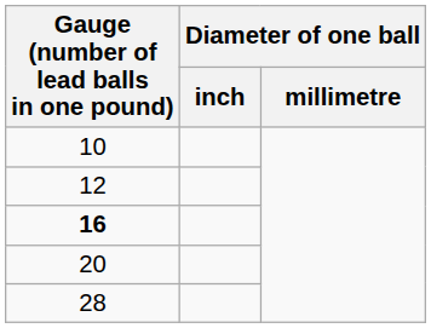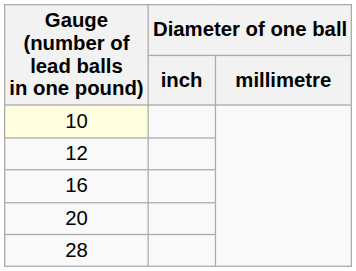10 | Gauge (number of lead balls in one pound): no background -> lightyellow background
16 | Gauge (number of lead balls in one pound): bold -> normal
